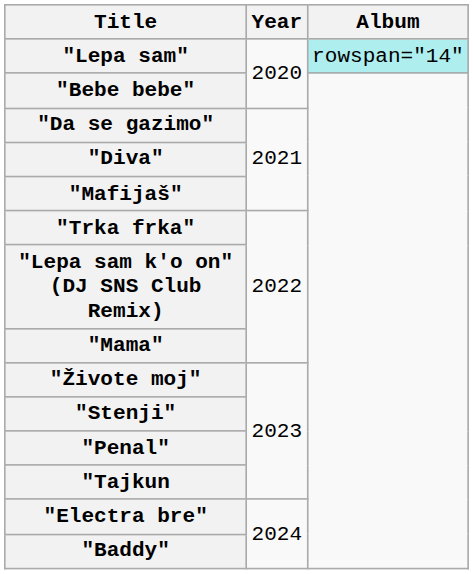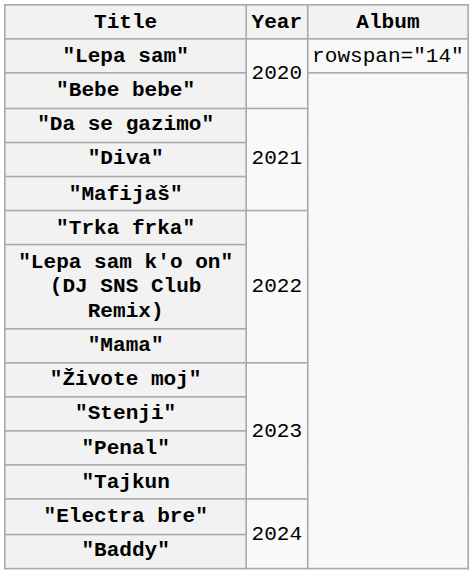"Lepa sam" | Album: paleturquoise background -> no background
